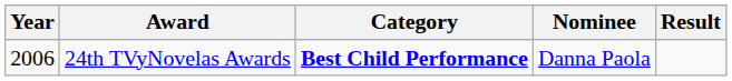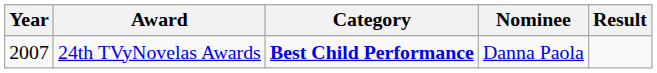24th TVyNovelas Awards | Year: 2006 -> 2007
